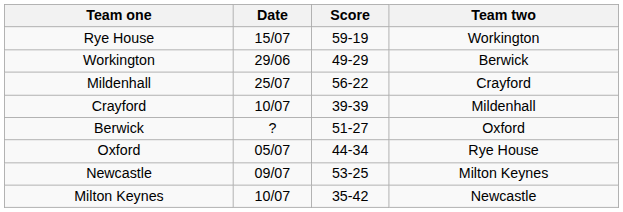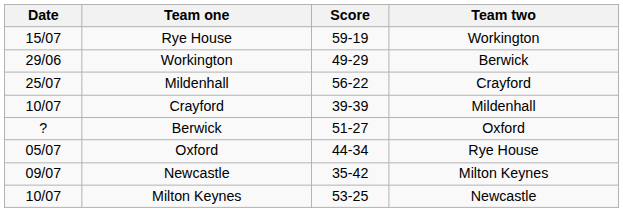columns swapped: Date <-> Team one
row 8 | Score: 53-25 -> 35-42
row 9 | Score: 35-42 -> 53-25
